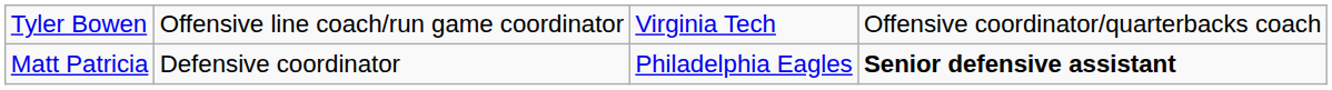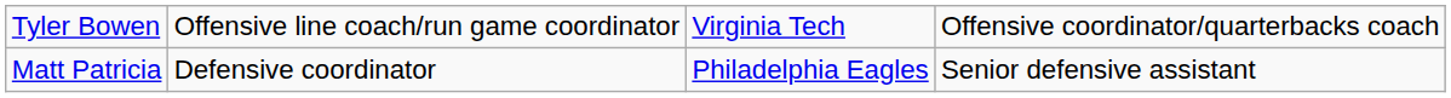Matt Patricia | column 4: bold -> normal
